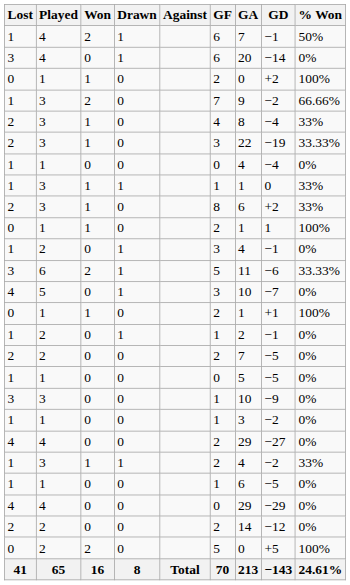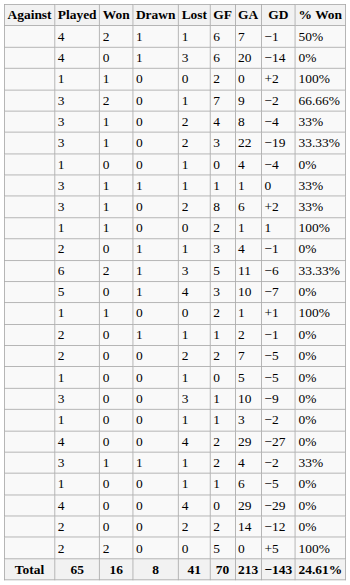columns swapped: Against <-> Lost
